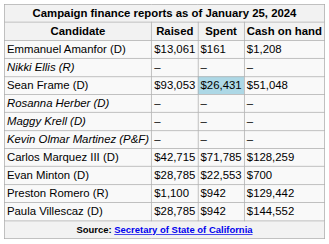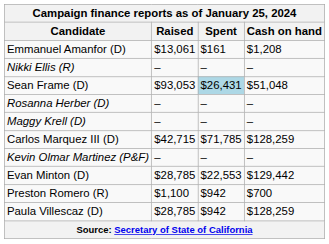rows swapped: Kevin Olmar Martinez (P&F) <-> Carlos Marquez III (D)
Evan Minton (D) | Cash on hand: $700 -> $129,442
Preston Romero (R) | Cash on hand: $129,442 -> $700
Paula Villescaz (D) | Cash on hand: $144,552 -> $128,259
